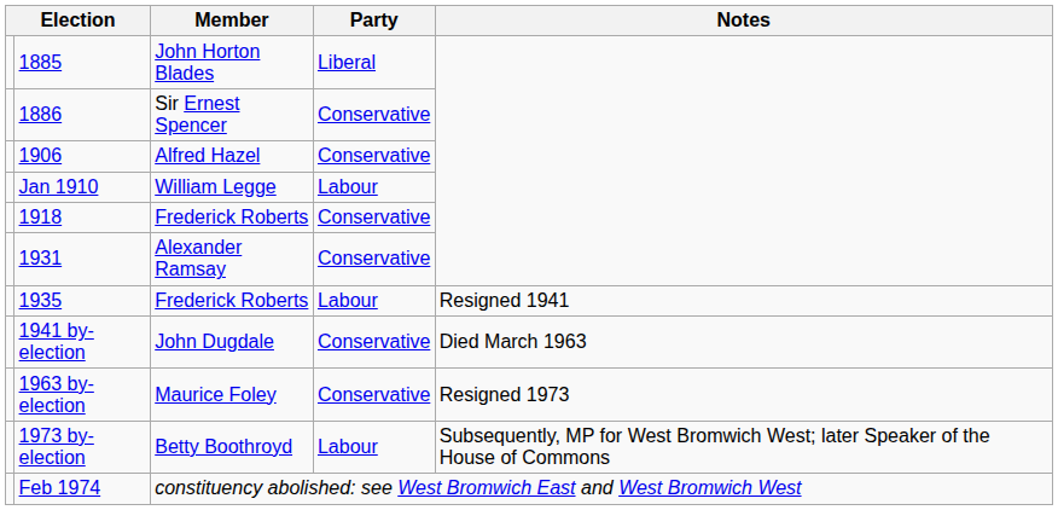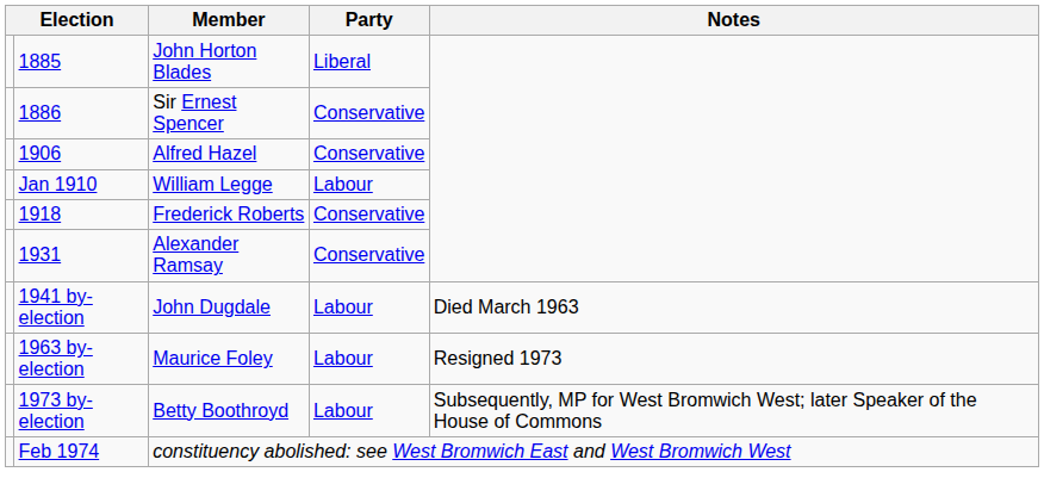- row: 1935 | Frederick Roberts | Labour | Resigned 1941
John Dugdale | Party: Conservative -> Labour
Maurice Foley | Party: Conservative -> Labour
